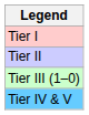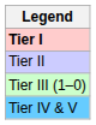row 2 | column 1: normal -> bold
